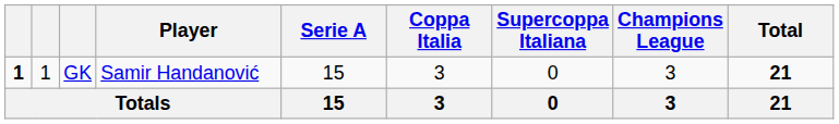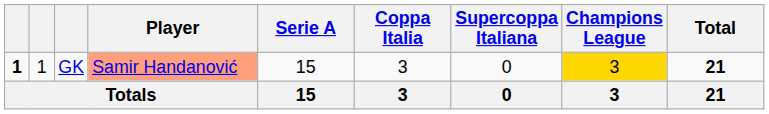GK | Player: no background -> lightsalmon background
GK | Champions League: no background -> gold background
